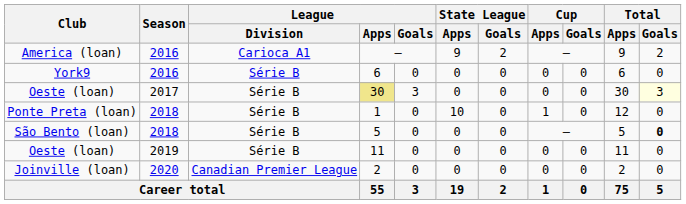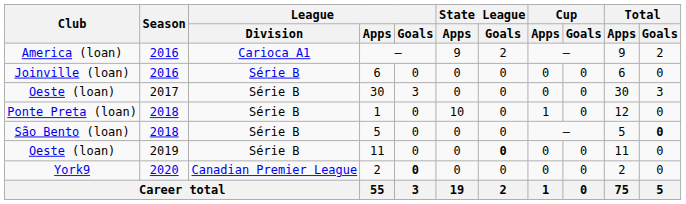row 4 | Club: York9 -> Joinville (loan)
row 5 | League / Apps: khaki background -> no background
row 5 | Total / Goals: lightyellow background -> no background
row 8 | State League / Goals: normal -> bold
row 9 | Club: Joinville (loan) -> York9
row 9 | League / Goals: normal -> bold
